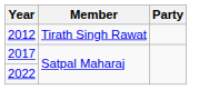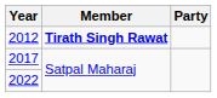2012 | Member: normal -> bold
